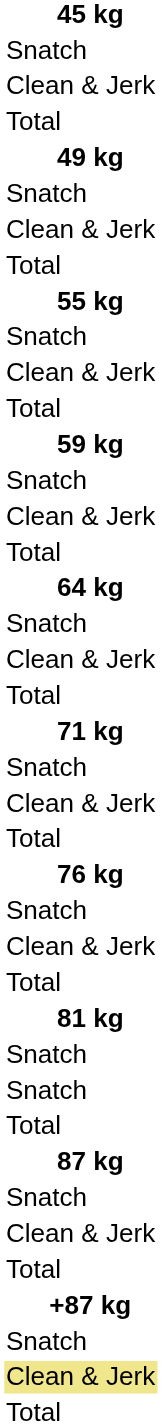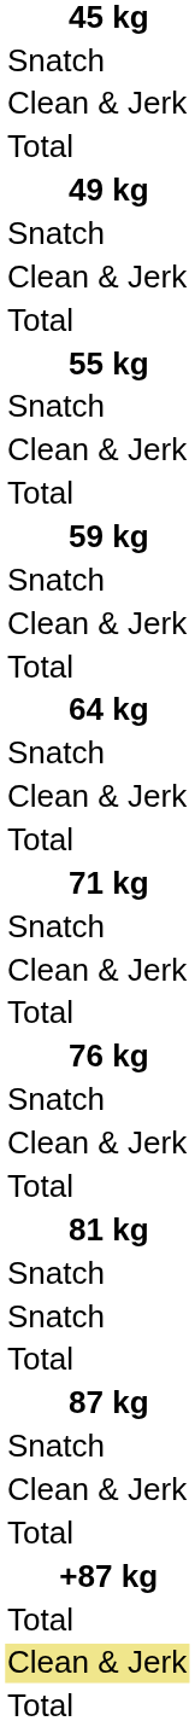row 38 | column 1: Snatch -> Total
